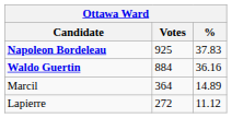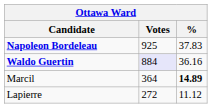Waldo Guertin | Votes: no background -> lavender background
Marcil | %: normal -> bold
